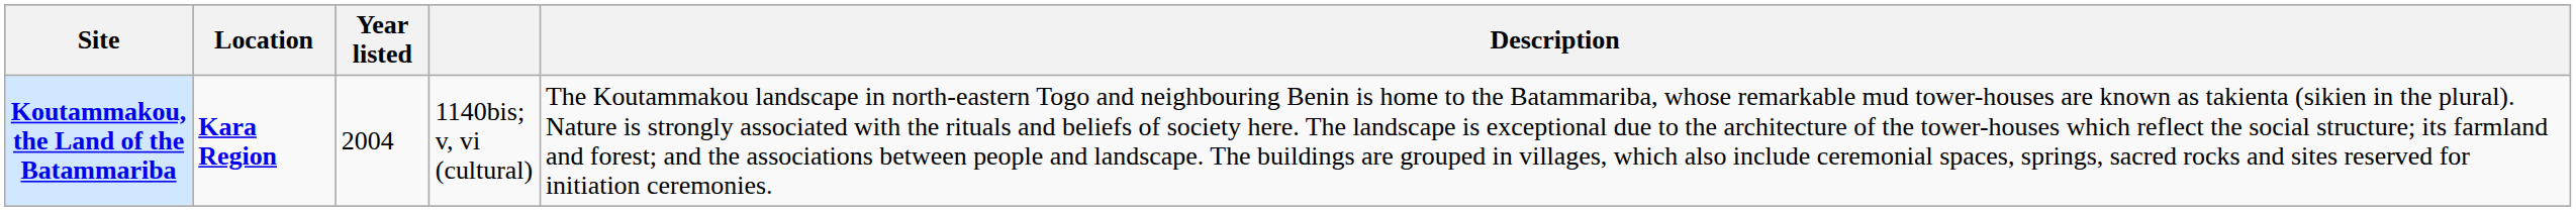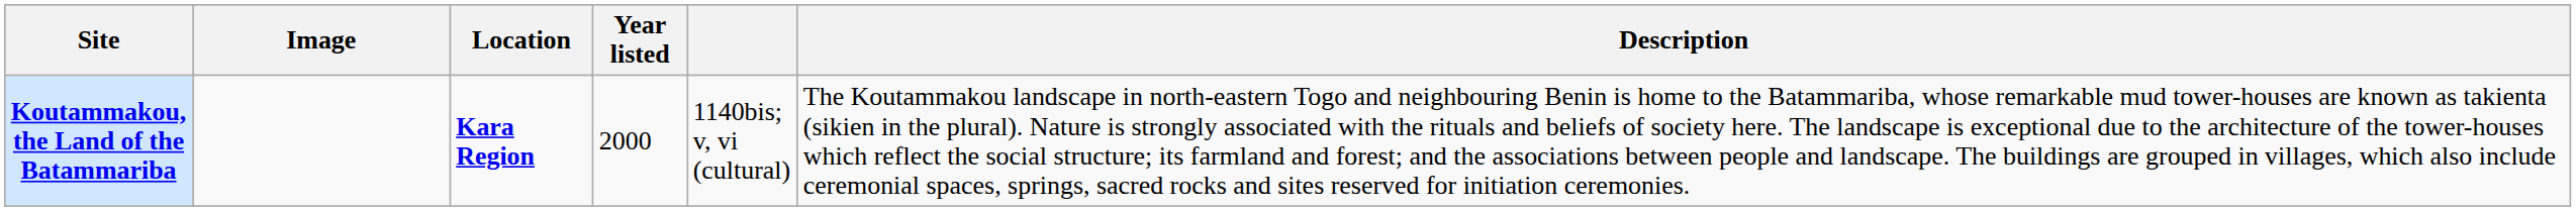+ column: Image
Koutammakou, the Land of the Batammariba | Year listed: 2004 -> 2000
